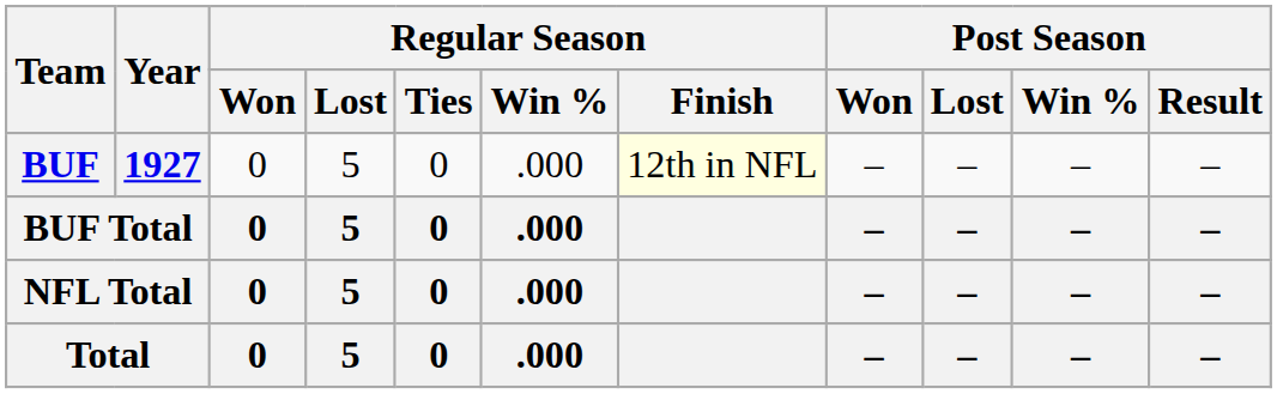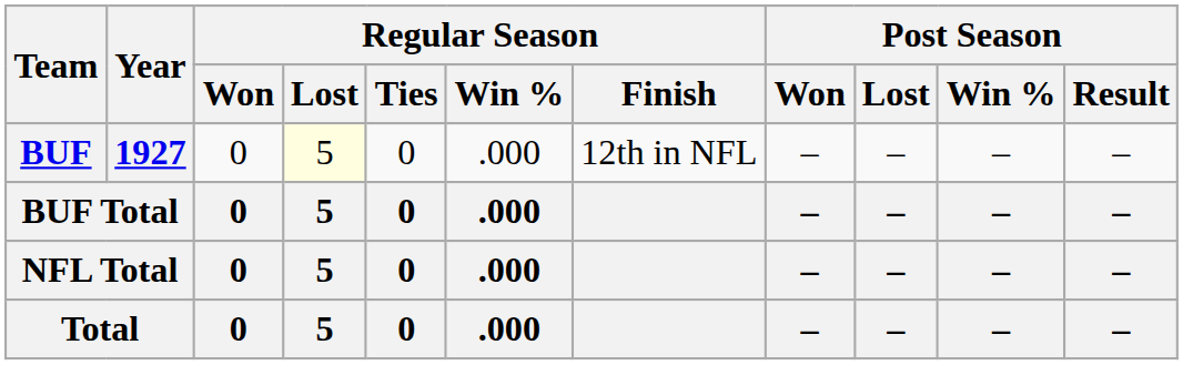BUF | Regular Season / Lost: no background -> lightyellow background
BUF | Regular Season / Finish: lightyellow background -> no background
